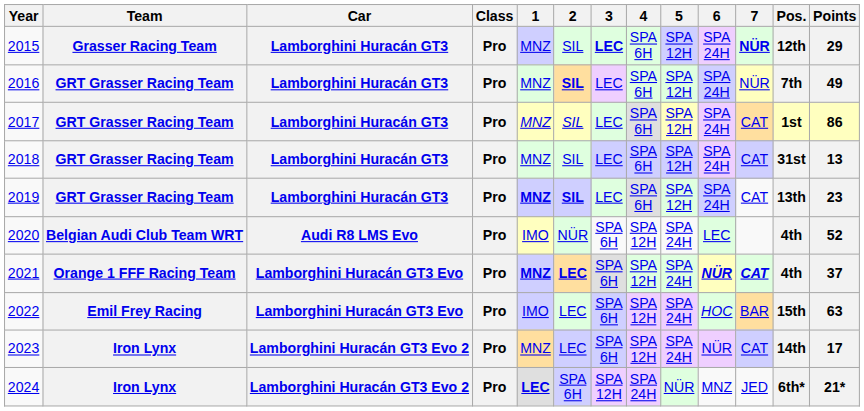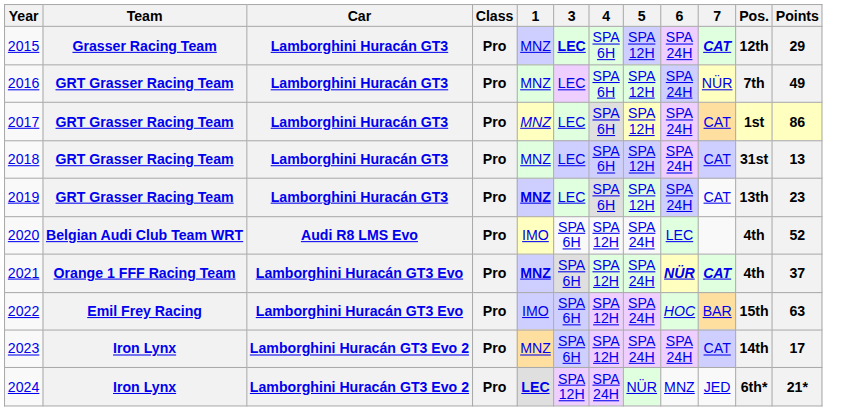- column: 2 | SIL | SIL | SIL | SIL | SIL | NÜR | LEC | LEC | LEC | SPA 6H
2015 | 7: NÜR -> CAT
2023 | 6: NÜR -> SPA 24H
